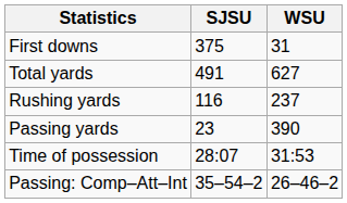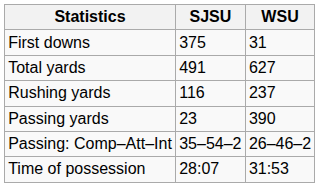rows swapped: Passing: Comp–Att–Int <-> Time of possession
